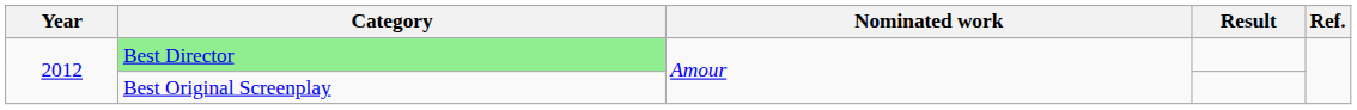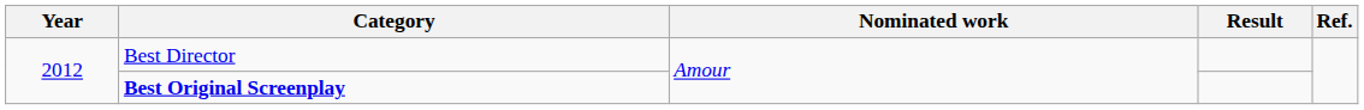Best Director | Category: lightgreen background -> no background
Best Original Screenplay | Category: normal -> bold
